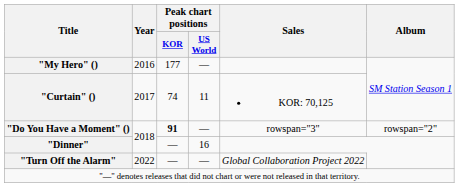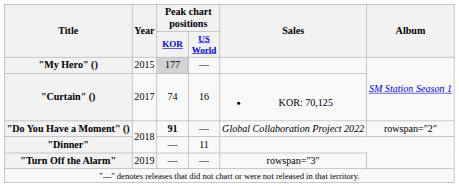"My Hero" () | Year: 2016 -> 2015
"My Hero" () | Peak chart positions / KOR: no background -> lightgrey background
"Curtain" () | Peak chart positions / US World: 11 -> 16
"Do You Have a Moment" () | Sales: rowspan="3" -> Global Collaboration Project 2022
"Dinner" | Peak chart positions / US World: 16 -> 11
"Turn Off the Alarm" | Year: 2022 -> 2019
"Turn Off the Alarm" | Sales: Global Collaboration Project 2022 -> rowspan="3"
